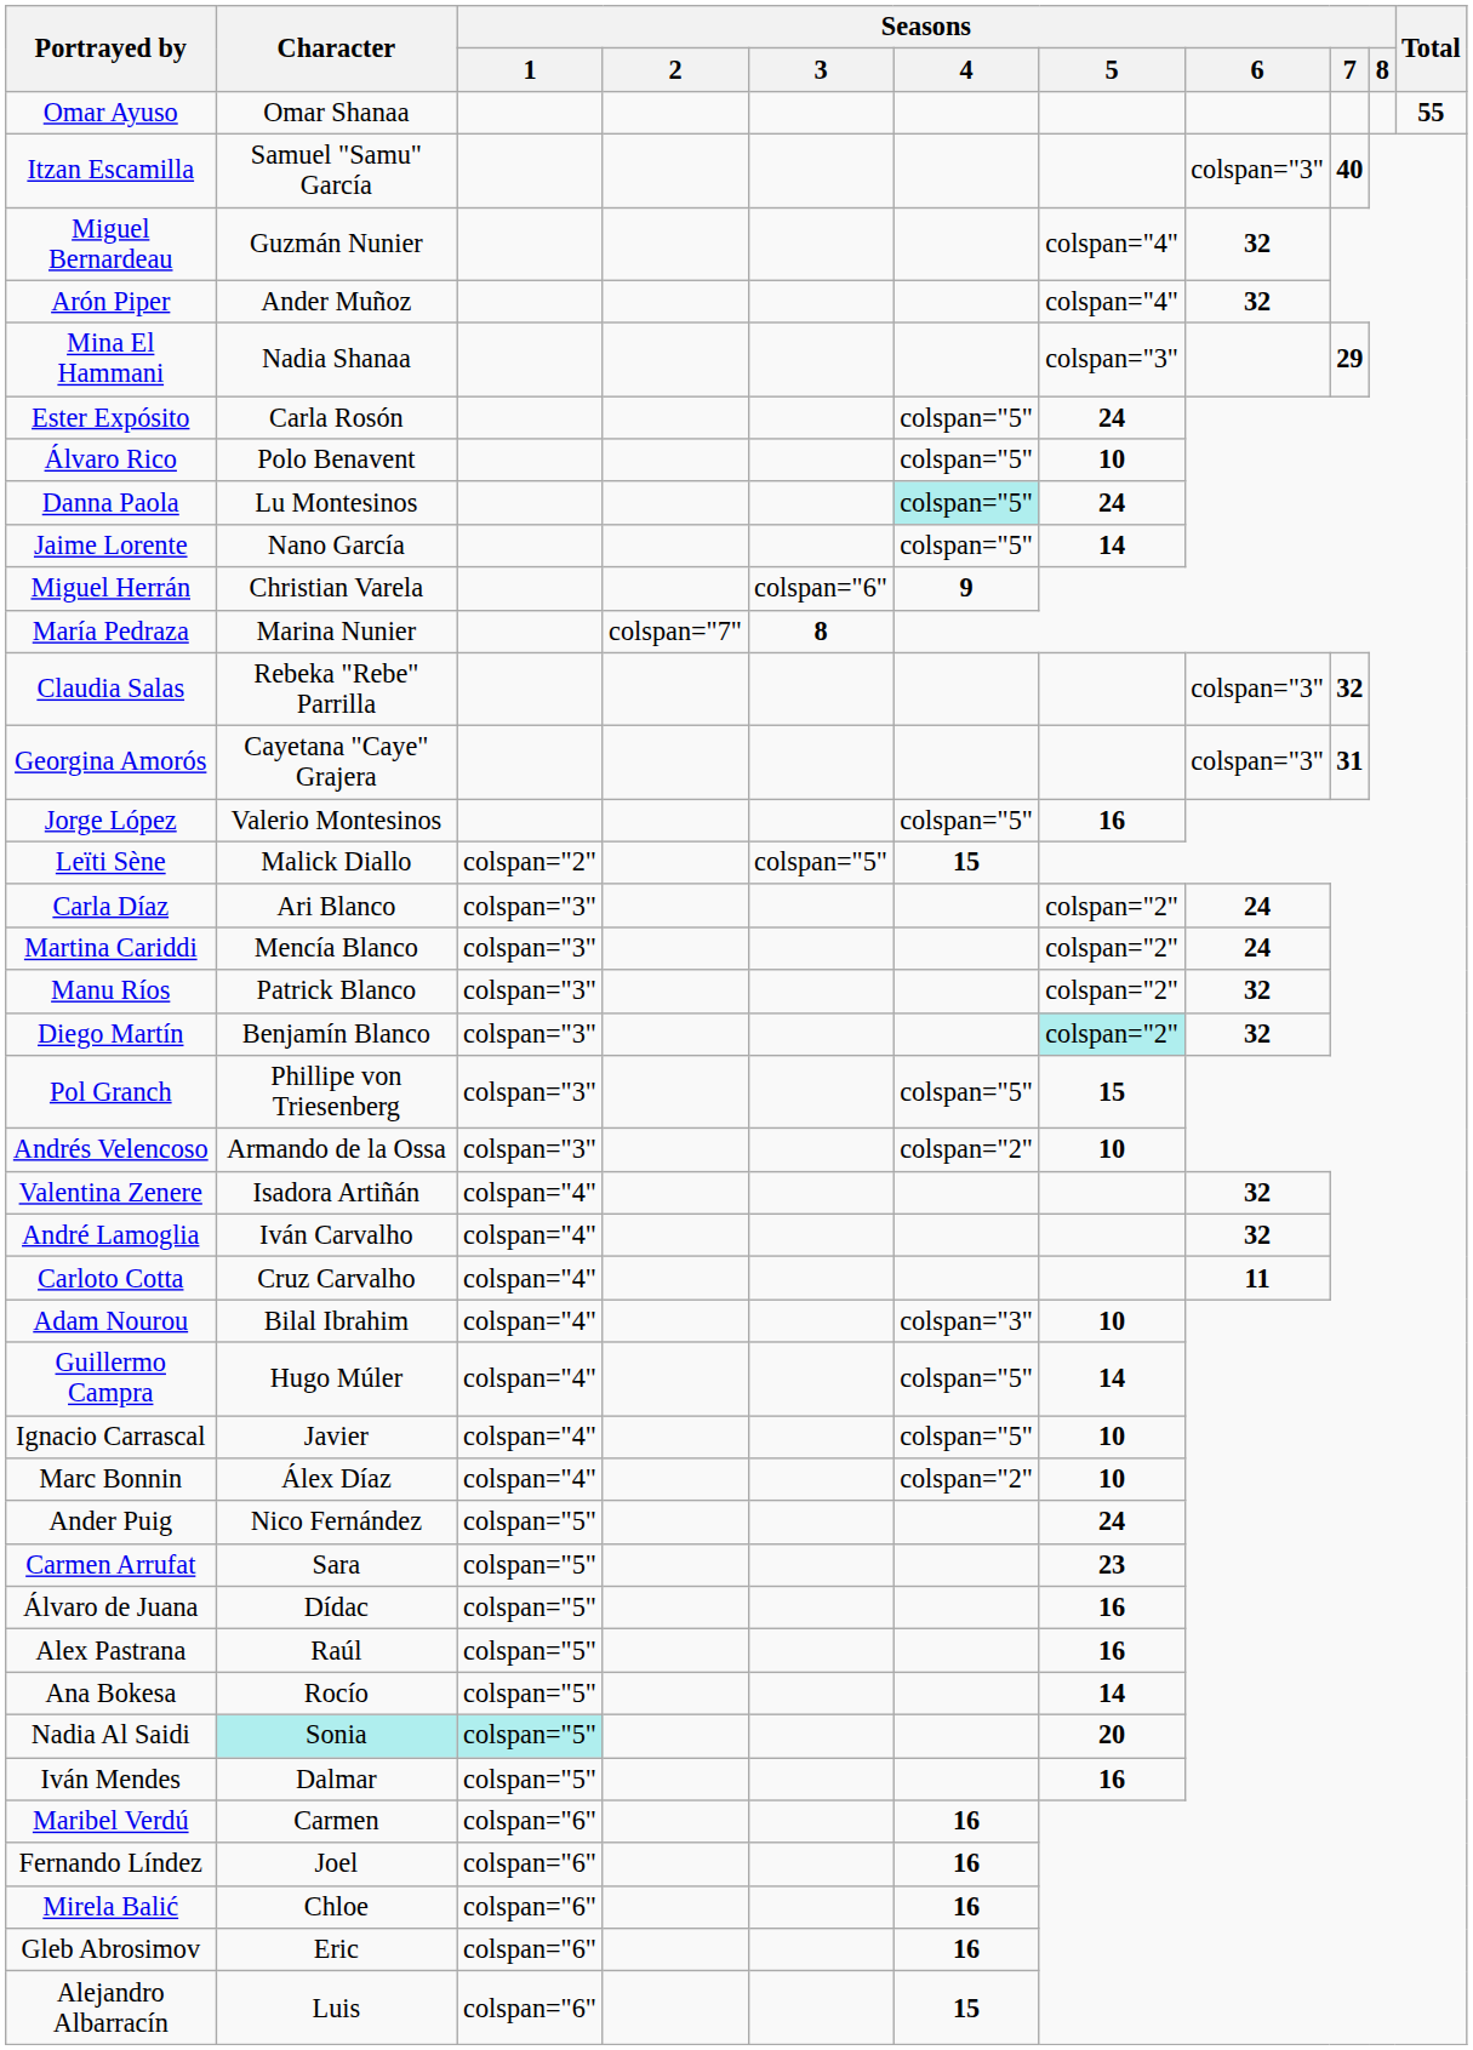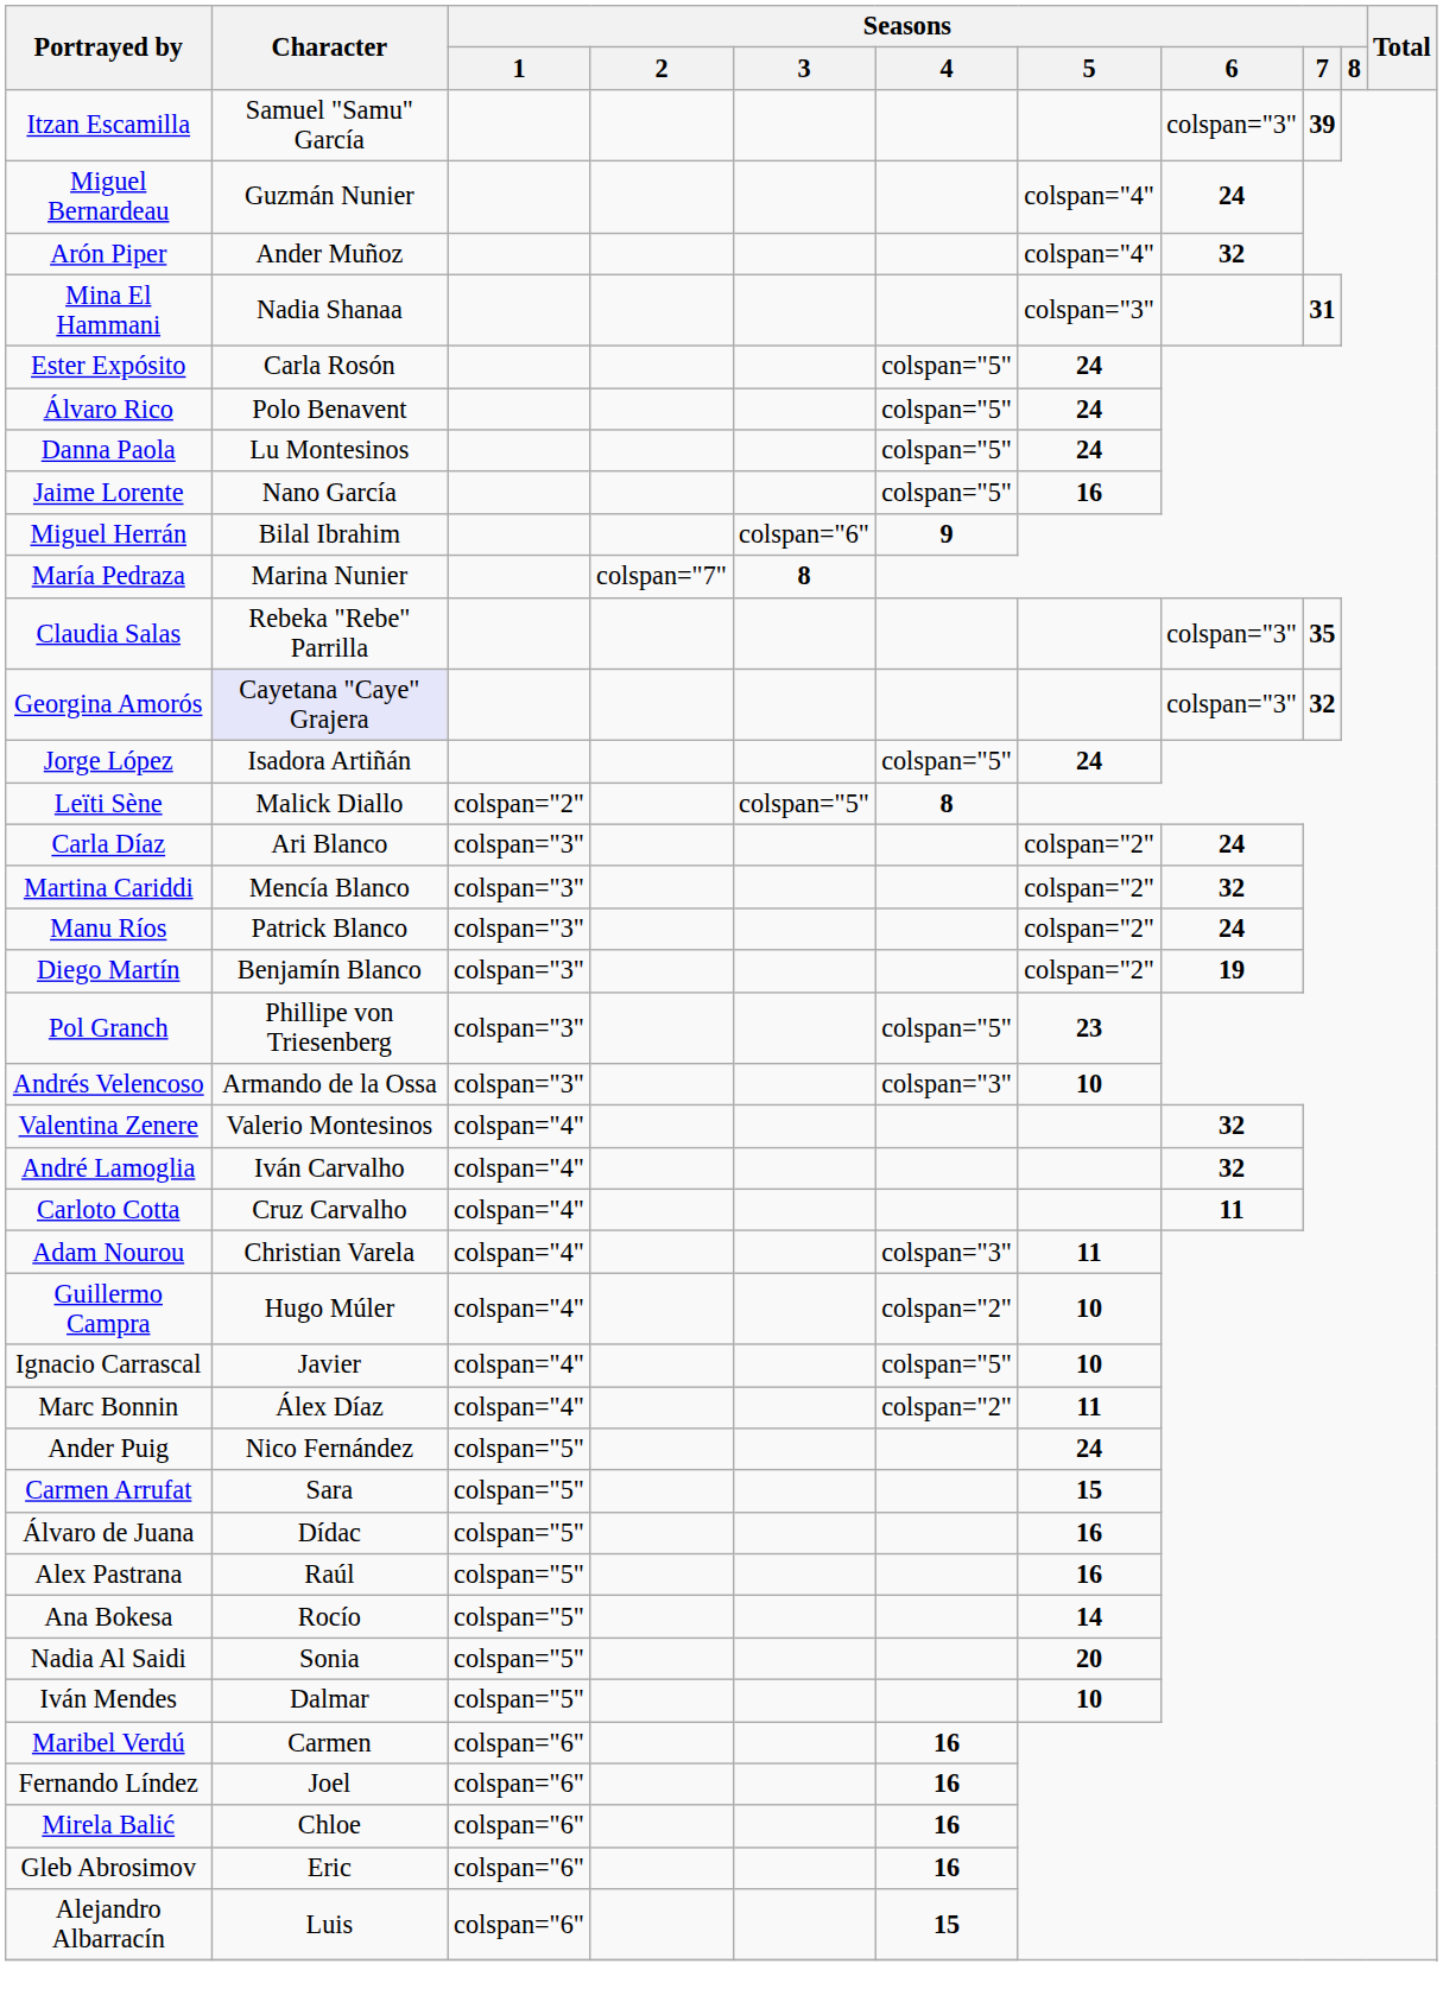- row: Omar Ayuso | Omar Shanaa | 55
Itzan Escamilla | Seasons / 7: 40 -> 39
Miguel Bernardeau | Seasons / 6: 32 -> 24
Mina El Hammani | Seasons / 7: 29 -> 31
Álvaro Rico | Seasons / 5: 10 -> 24
Danna Paola | Seasons / 4: paleturquoise background -> no background
Jaime Lorente | Seasons / 5: 14 -> 16
Miguel Herrán | Character: Christian Varela -> Bilal Ibrahim
Claudia Salas | Seasons / 7: 32 -> 35
Georgina Amorós | Character: no background -> lavender background
Georgina Amorós | Seasons / 7: 31 -> 32
Jorge López | Character: Valerio Montesinos -> Isadora Artiñán
Jorge López | Seasons / 5: 16 -> 24
Leïti Sène | Seasons / 4: 15 -> 8
Martina Cariddi | Seasons / 6: 24 -> 32
Manu Ríos | Seasons / 6: 32 -> 24
Diego Martín | Seasons / 5: paleturquoise background -> no background
Diego Martín | Seasons / 6: 32 -> 19
Pol Granch | Seasons / 5: 15 -> 23
Andrés Velencoso | Seasons / 4: colspan="2" -> colspan="3"
Valentina Zenere | Character: Isadora Artiñán -> Valerio Montesinos
Adam Nourou | Character: Bilal Ibrahim -> Christian Varela
Adam Nourou | Seasons / 5: 10 -> 11
Guillermo Campra | Seasons / 4: colspan="5" -> colspan="2"
Guillermo Campra | Seasons / 5: 14 -> 10
Marc Bonnin | Seasons / 5: 10 -> 11
Carmen Arrufat | Seasons / 5: 23 -> 15
Nadia Al Saidi | Character: paleturquoise background -> no background
Nadia Al Saidi | Seasons / 1: paleturquoise background -> no background
Iván Mendes | Seasons / 5: 16 -> 10
